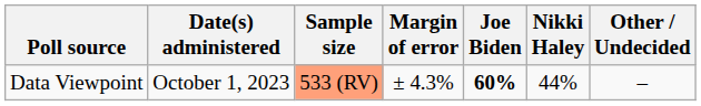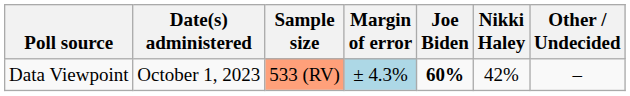Data Viewpoint | Margin of error: no background -> lightblue background
Data Viewpoint | Nikki Haley: 44% -> 42%
